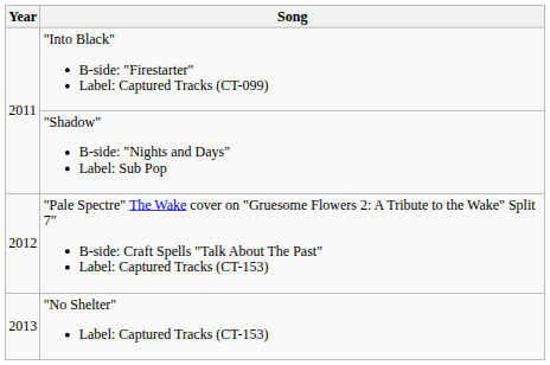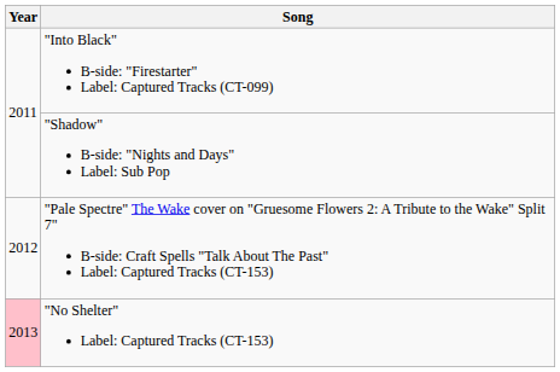"No Shelter" Label: Captured Tracks (CT-153) | Year: no background -> pink background
